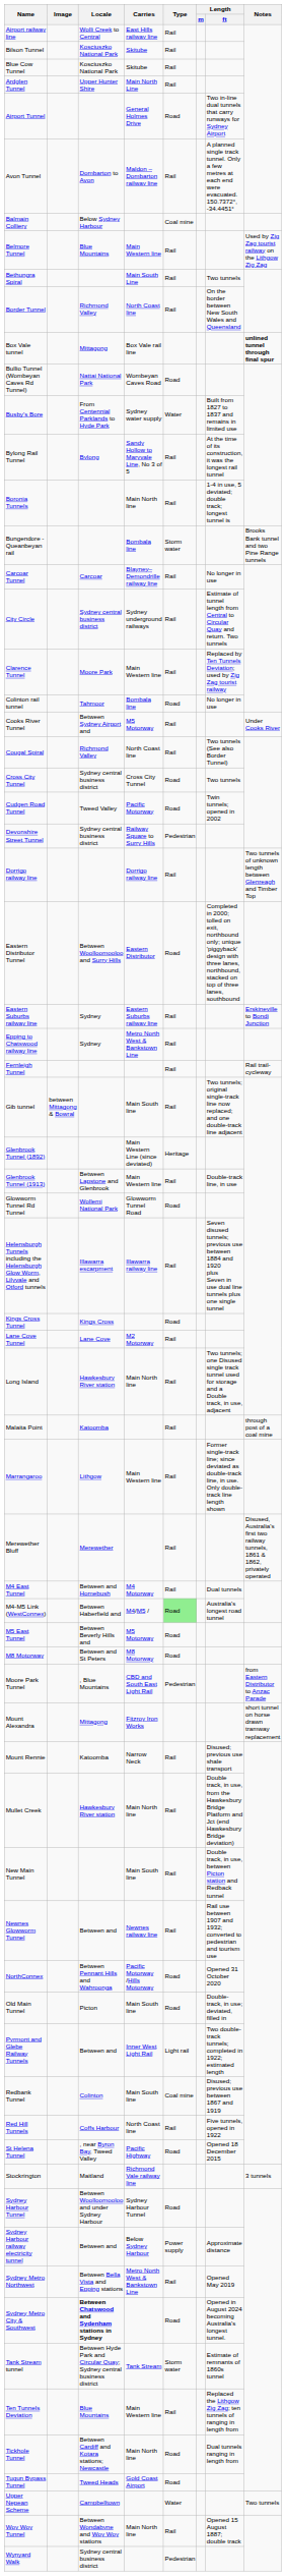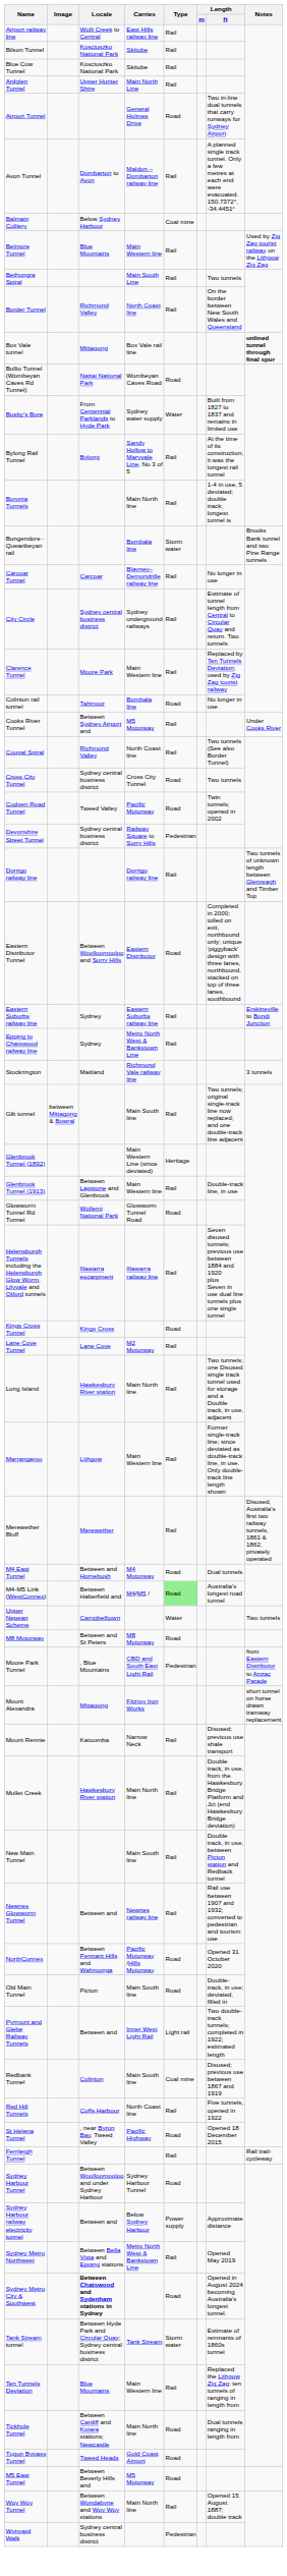rows swapped: Fernleigh Tunnel <-> Stockrington
- row: Malaita Point | Katoomba | Rail | through post of a coal mine
M4 East Tunnel | Type: Rail -> Road
rows swapped: M5 East Tunnel <-> Upper Nepean Scheme
